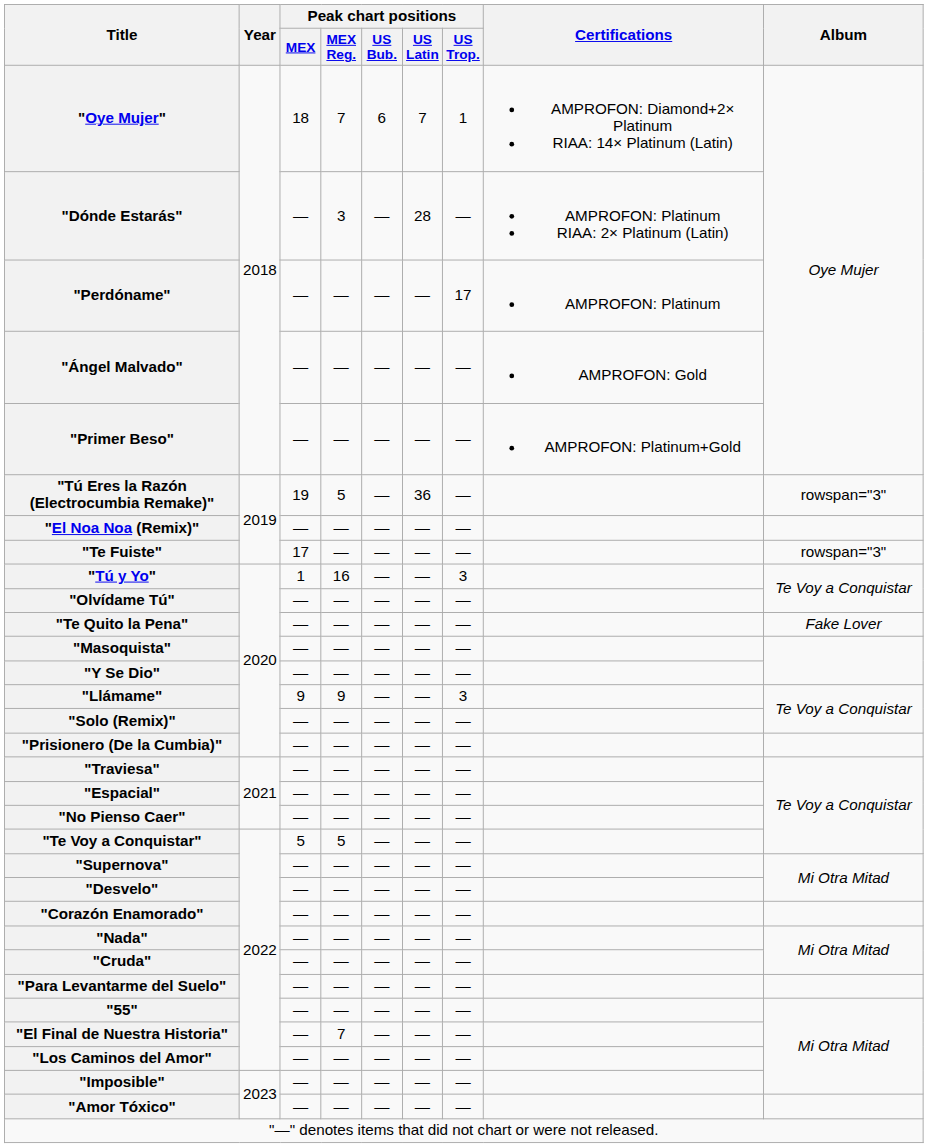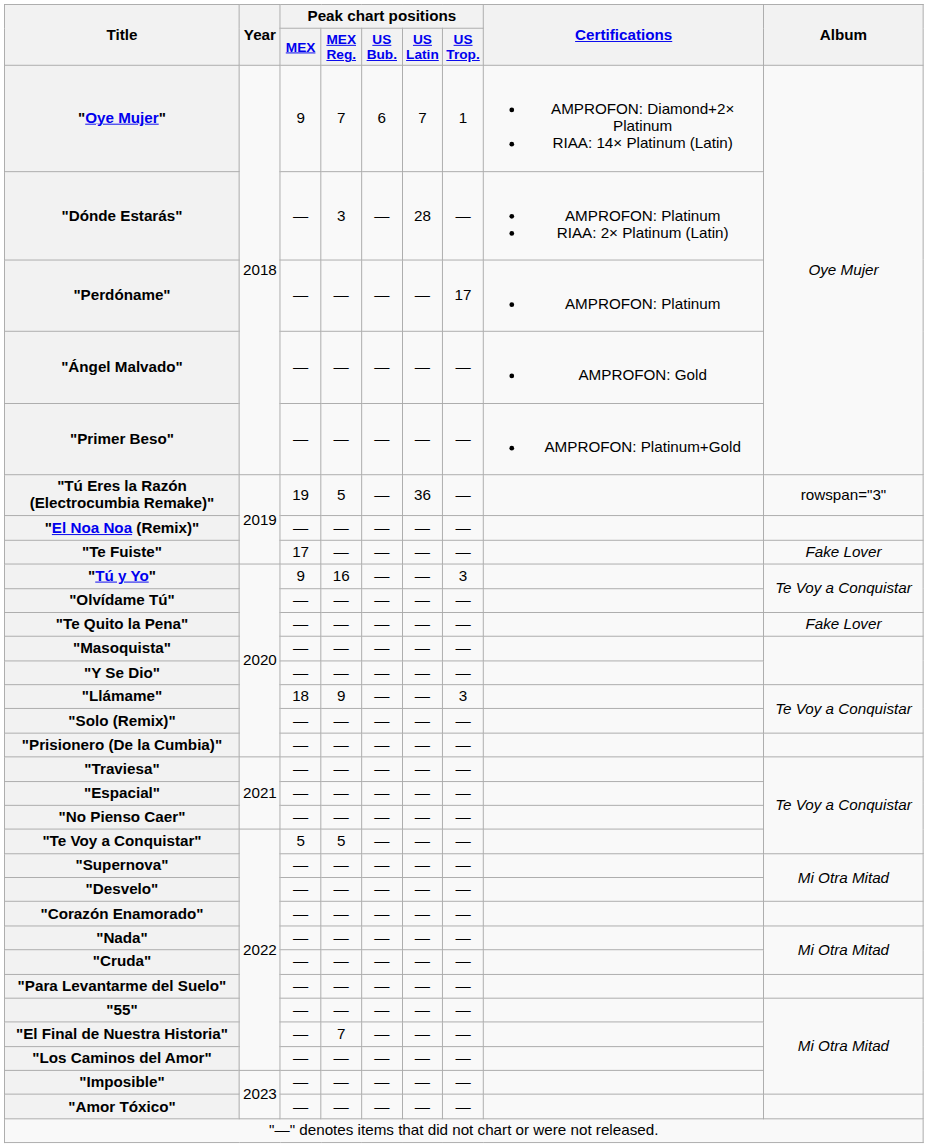"Oye Mujer" | Peak chart positions / MEX: 18 -> 9
"Te Fuiste" | Album: rowspan="3" -> Fake Lover
"Tú y Yo" | Peak chart positions / MEX: 1 -> 9
"Llámame" | Peak chart positions / MEX: 9 -> 18
